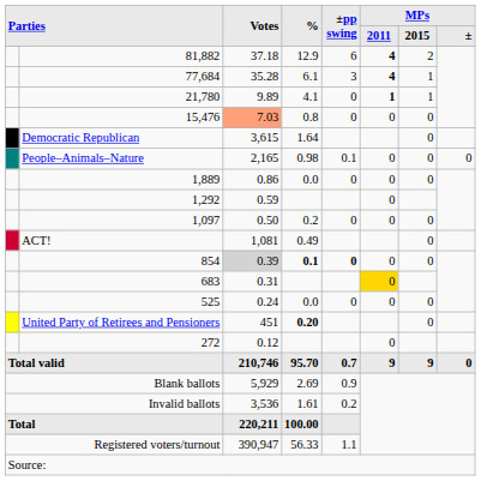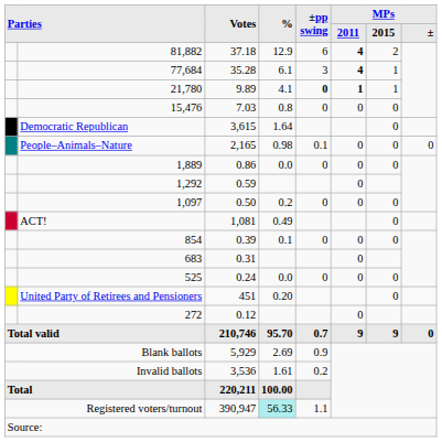21,780 | ±pp swing: normal -> bold
15,476 | Votes: lightsalmon background -> no background
854 | Votes: lightgrey background -> no background
854 | %: bold -> normal
854 | ±pp swing: bold -> normal
683 | MPs / 2011: gold background -> no background
United Party of Retirees and Pensioners | %: bold -> normal
Registered voters/turnout | %: no background -> paleturquoise background
